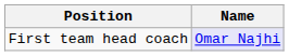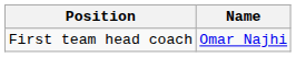First team head coach | Name: lavender background -> no background
